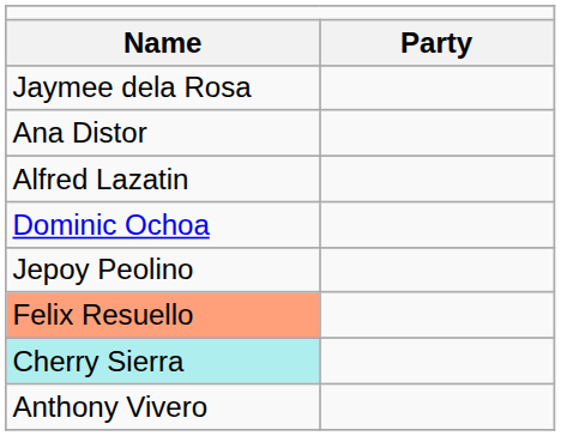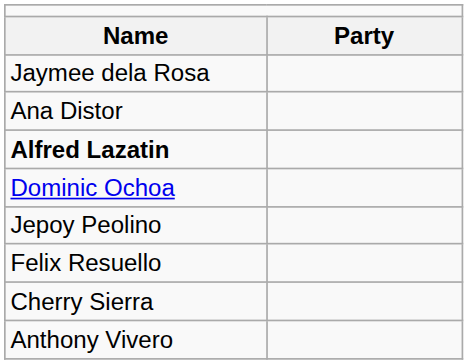Alfred Lazatin | column 1: normal -> bold
Felix Resuello | column 1: lightsalmon background -> no background
Cherry Sierra | column 1: paleturquoise background -> no background
